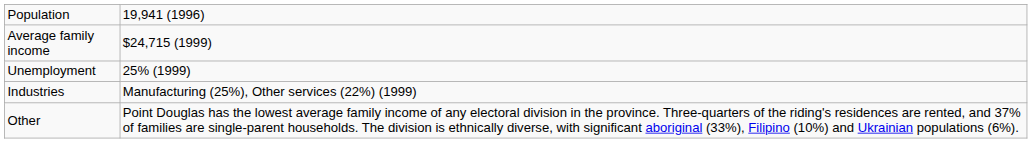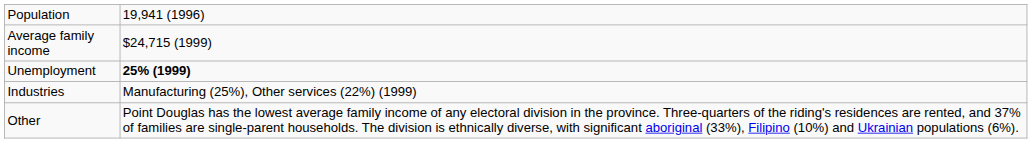Unemployment | column 2: normal -> bold
